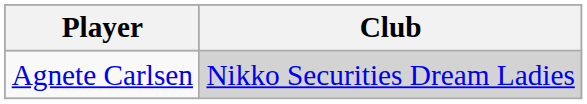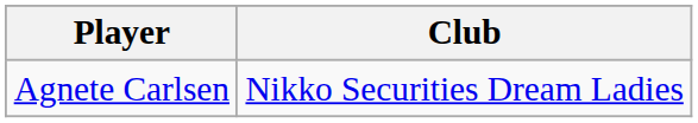Agnete Carlsen | Club: lightgrey background -> no background
